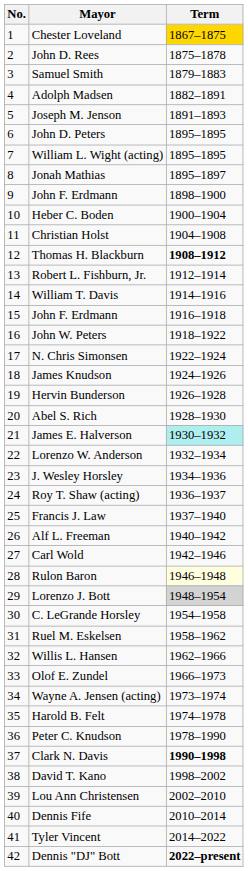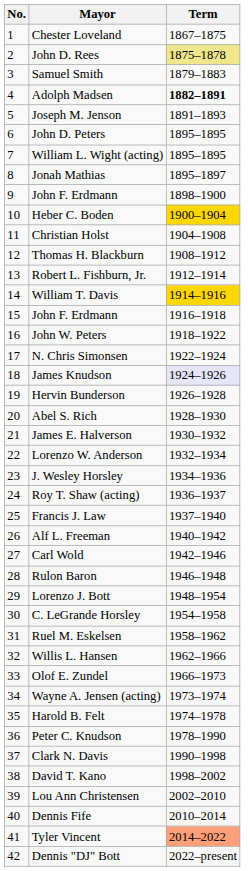Chester Loveland | Term: gold background -> no background
John D. Rees | Term: no background -> khaki background
Adolph Madsen | Term: normal -> bold
Heber C. Boden | Term: no background -> gold background
Thomas H. Blackburn | Term: bold -> normal
William T. Davis | Term: no background -> gold background
James Knudson | Term: no background -> lavender background
James E. Halverson | Term: paleturquoise background -> no background
Rulon Baron | Term: lightyellow background -> no background
Lorenzo J. Bott | Term: lightgrey background -> no background
Clark N. Davis | Term: bold -> normal
Tyler Vincent | Term: no background -> lightsalmon background
Dennis "DJ" Bott | Term: bold -> normal
